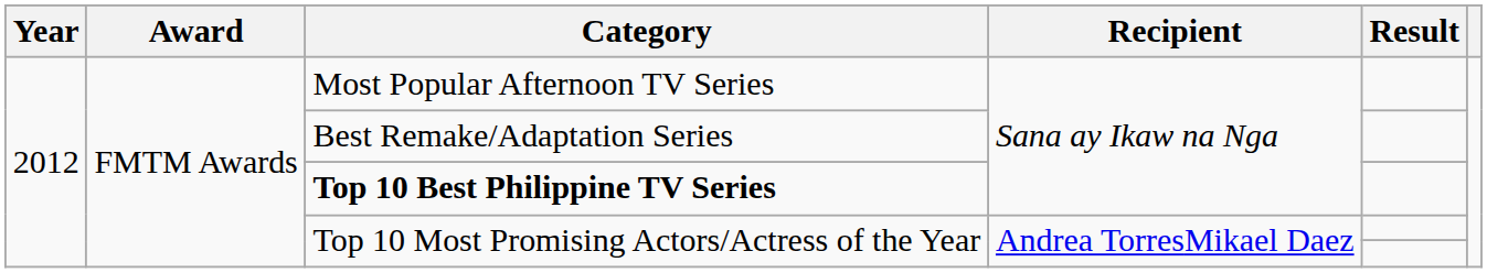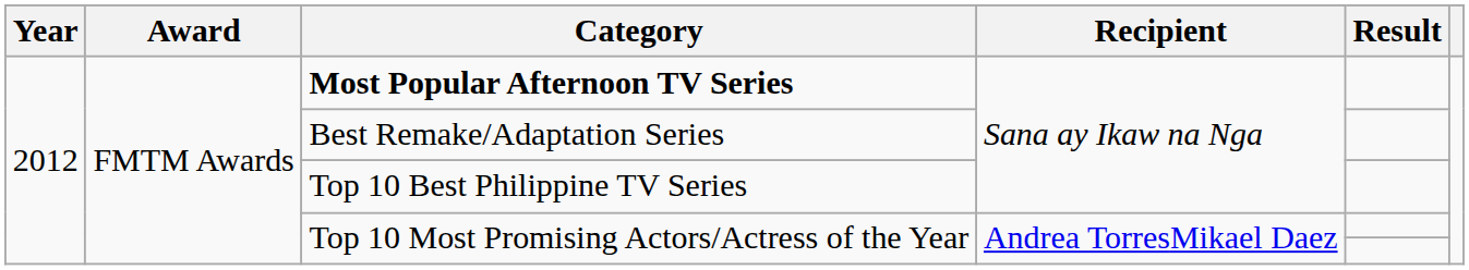Most Popular Afternoon TV Series | Category: normal -> bold
Top 10 Best Philippine TV Series | Category: bold -> normal
